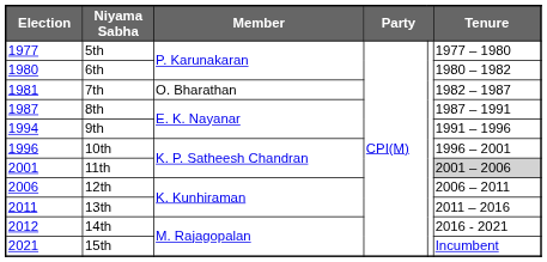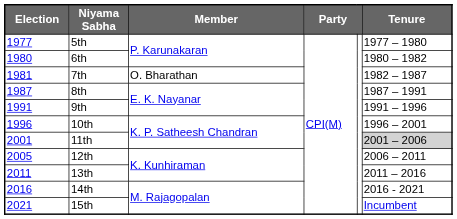9th | Election: 1994 -> 1991
12th | Election: 2006 -> 2005
14th | Election: 2012 -> 2016
